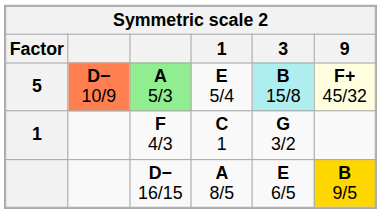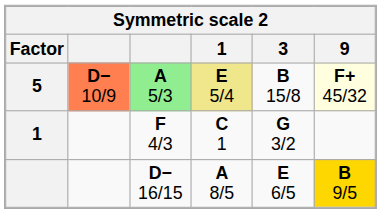5 | 1: no background -> khaki background
5 | 3: paleturquoise background -> no background
